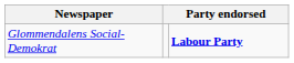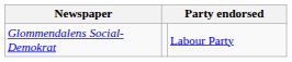Glommendalens Social-Demokrat | column 3: bold -> normal
